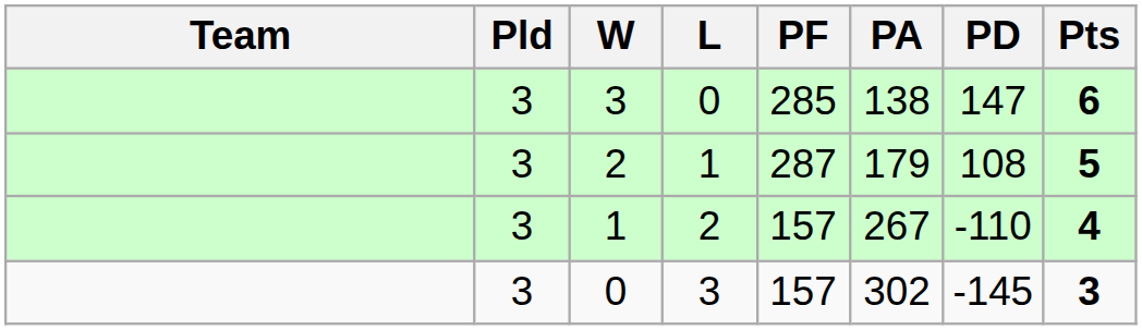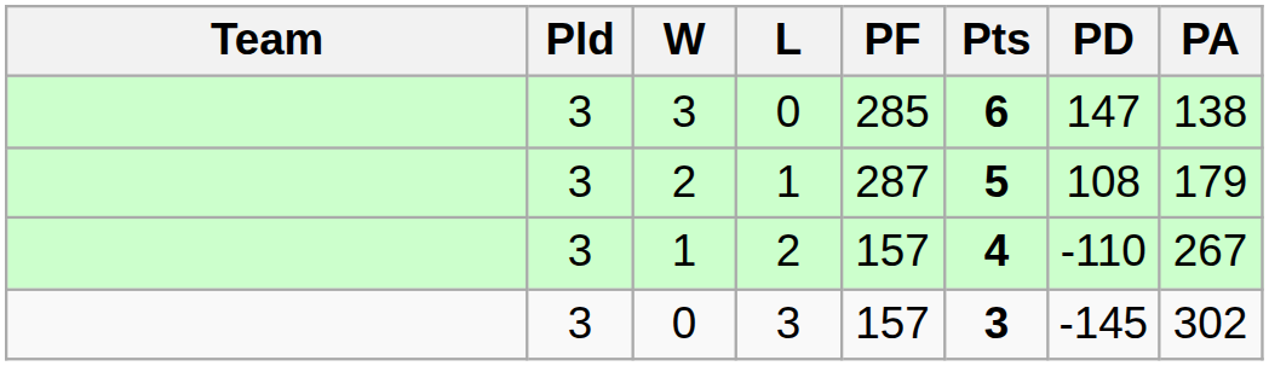columns swapped: PA <-> Pts
